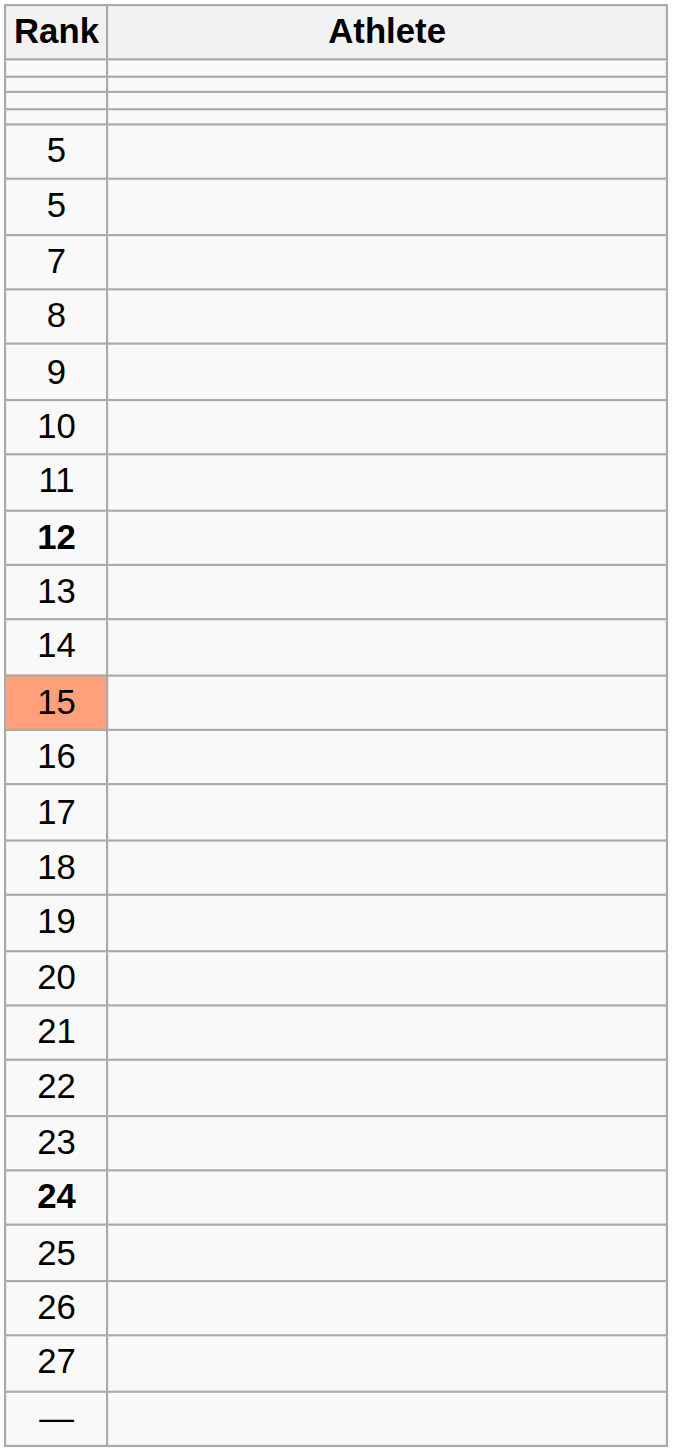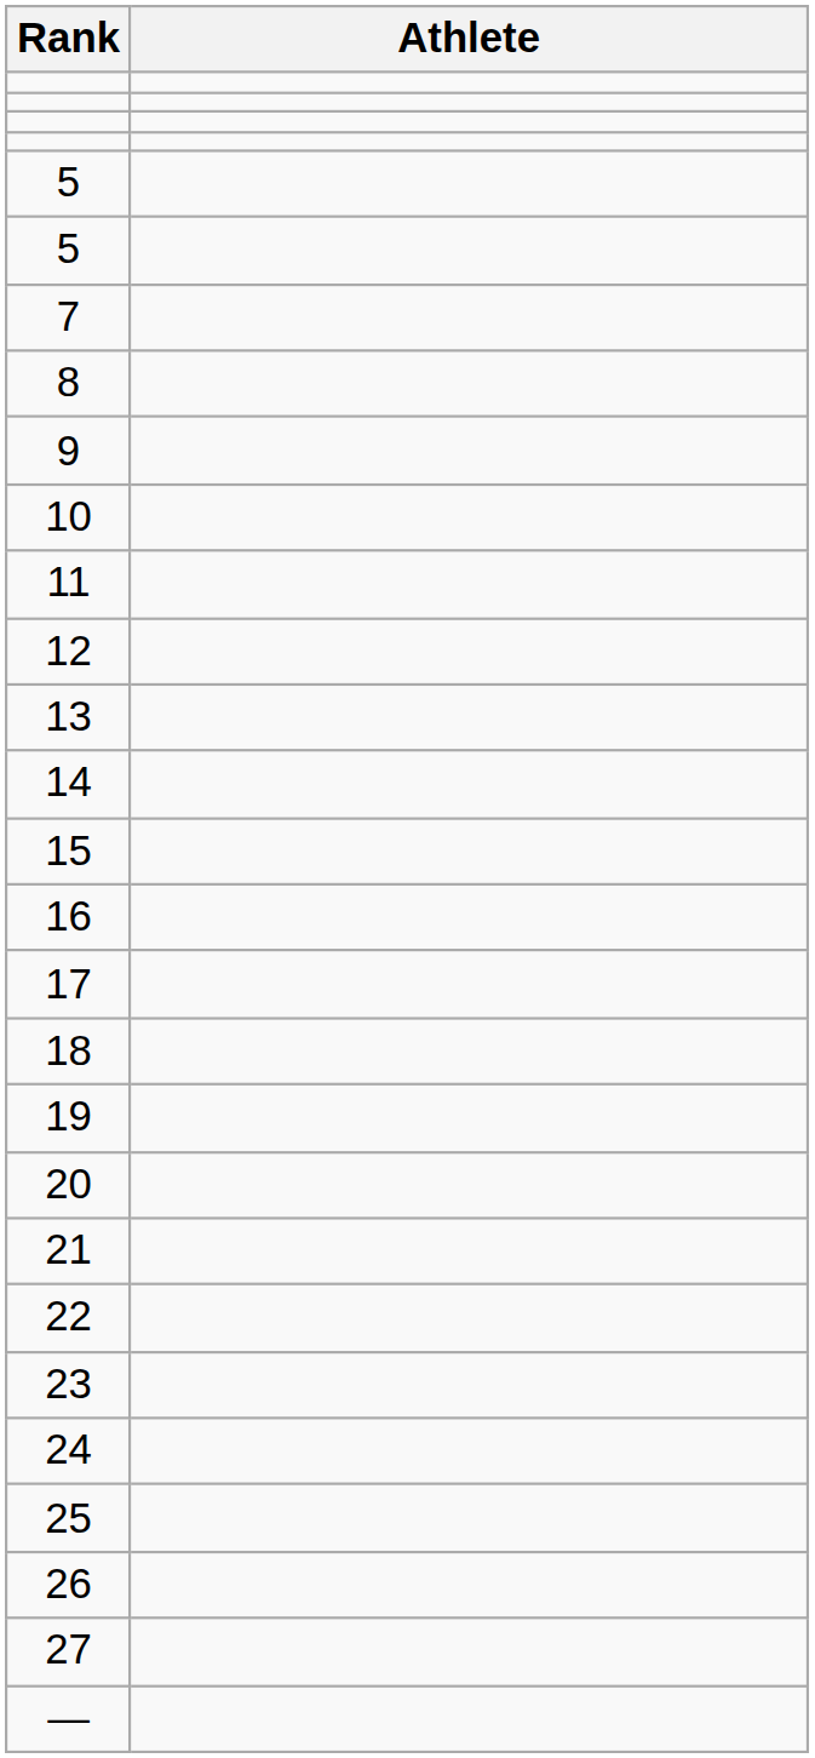row 13 | Rank: bold -> normal
row 16 | Rank: lightsalmon background -> no background
row 25 | Rank: bold -> normal
